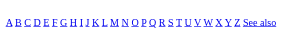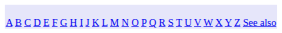row 1 | column 1: no background -> lavender background
